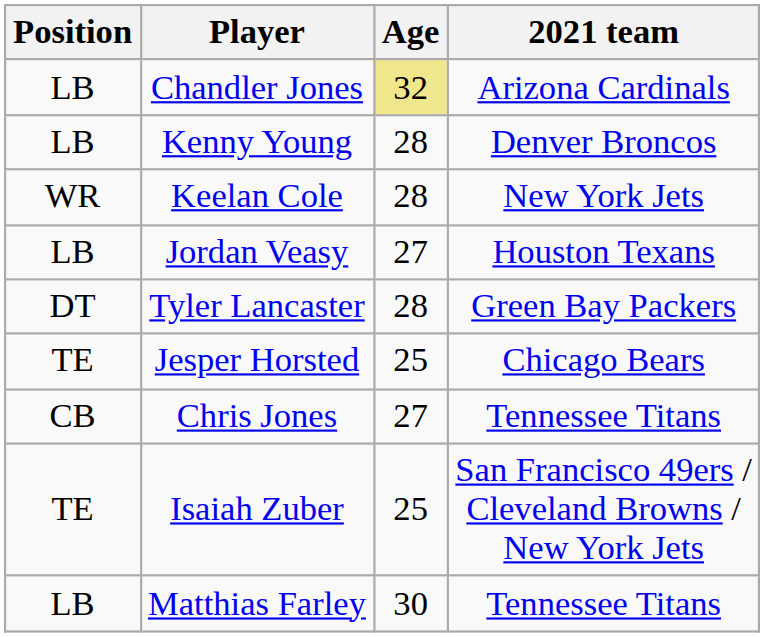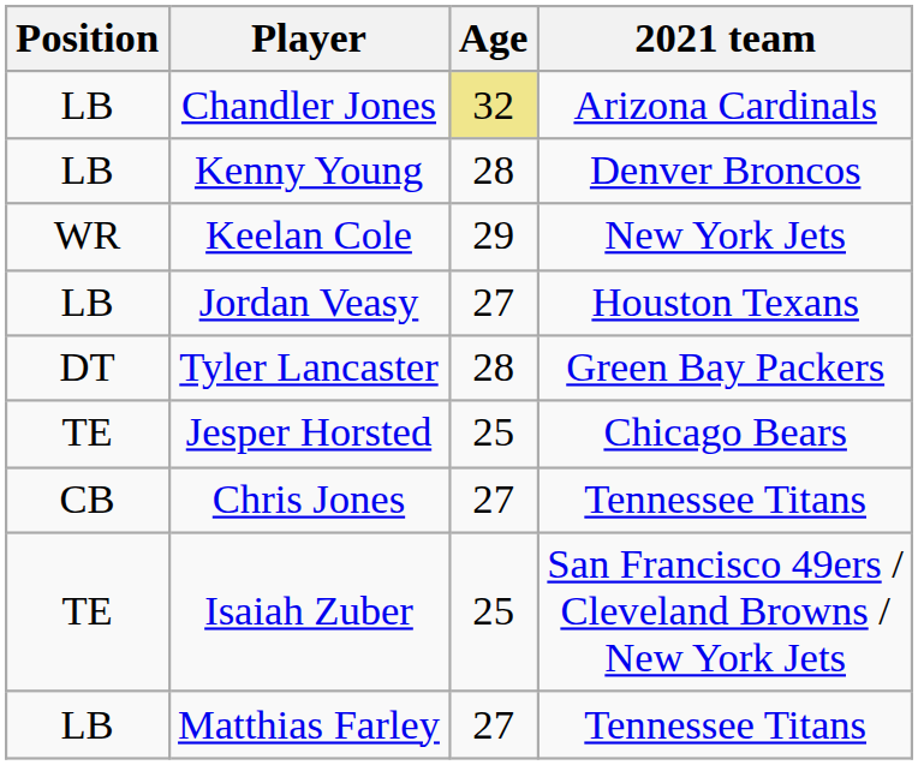Keelan Cole | Age: 28 -> 29
Matthias Farley | Age: 30 -> 27
